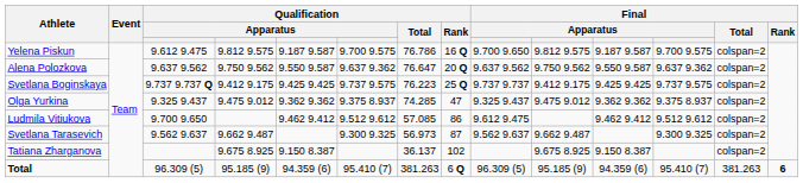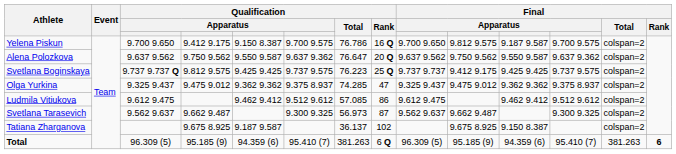Yelena Piskun | column 3: 9.612 9.475 -> 9.700 9.650
Yelena Piskun | column 4: 9.812 9.575 -> 9.412 9.175
Yelena Piskun | column 5: 9.187 9.587 -> 9.150 8.387
Svetlana Boginskaya | column 4: 9.412 9.175 -> 9.812 9.575
Ludmila Vitiukova | column 3: 9.700 9.650 -> 9.612 9.475
Tatiana Zharganova | column 5: 9.150 8.387 -> 9.187 9.587
